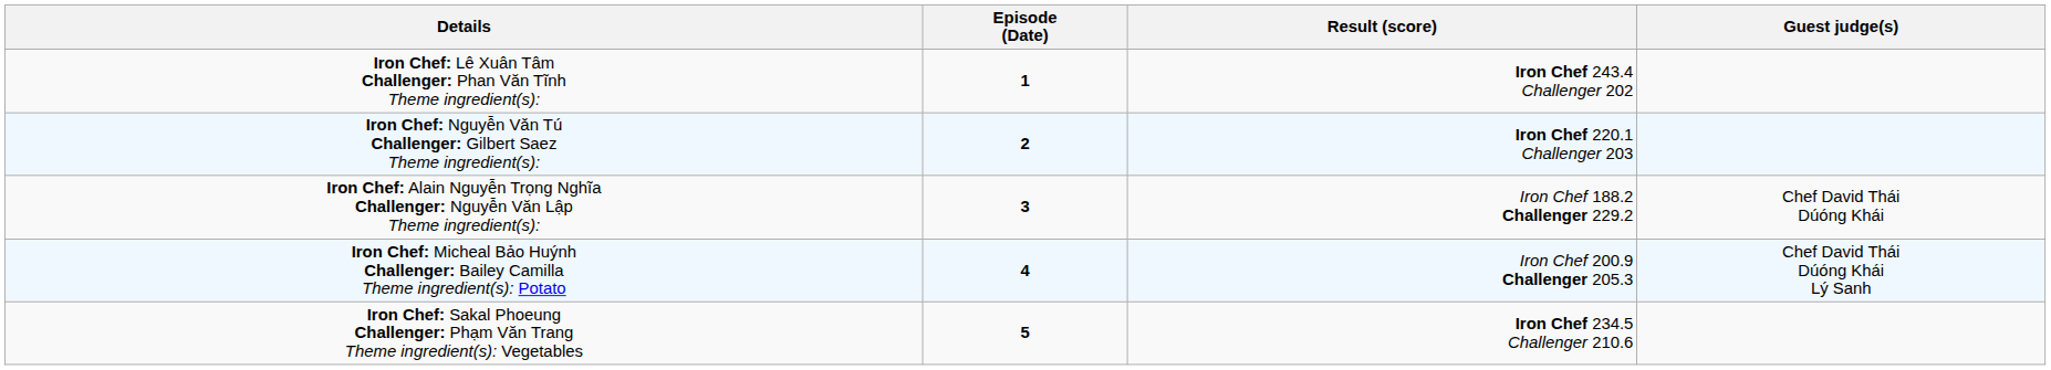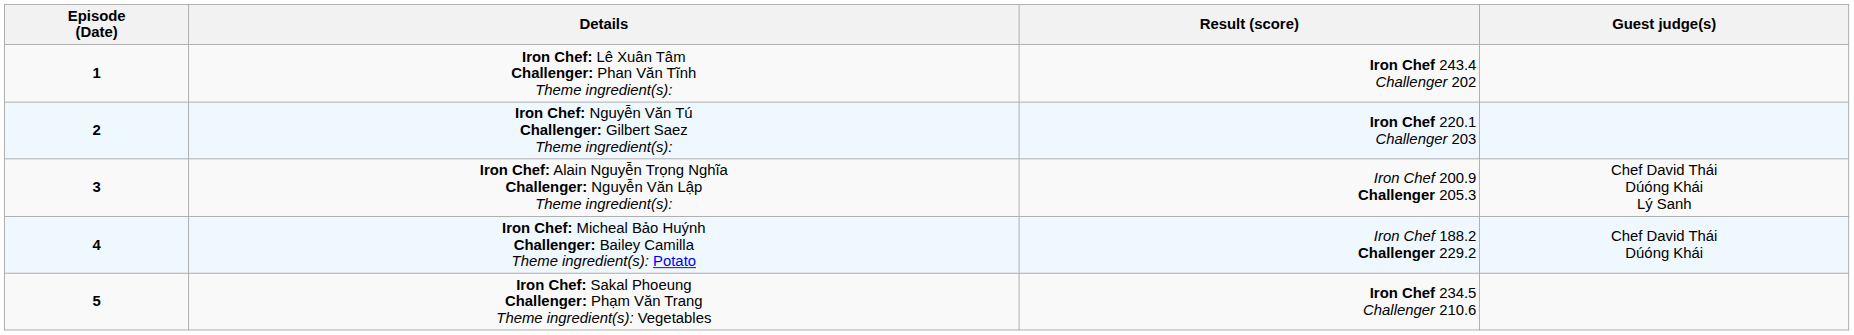columns swapped: Episode (Date) <-> Details
row 4 | Result (score): Iron Chef 188.2 Challenger 229.2 -> Iron Chef 200.9 Challenger 205.3
row 4 | Guest judge(s): Chef David Thái Dúóng Khái -> Chef David Thái Dúóng Khái Lý Sanh
row 5 | Result (score): Iron Chef 200.9 Challenger 205.3 -> Iron Chef 188.2 Challenger 229.2
row 5 | Guest judge(s): Chef David Thái Dúóng Khái Lý Sanh -> Chef David Thái Dúóng Khái
